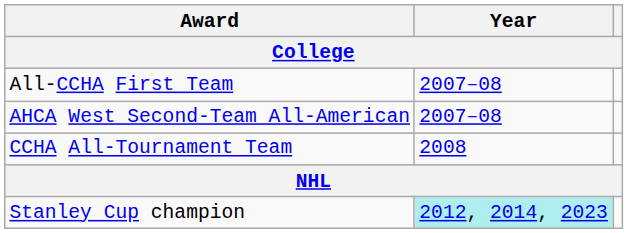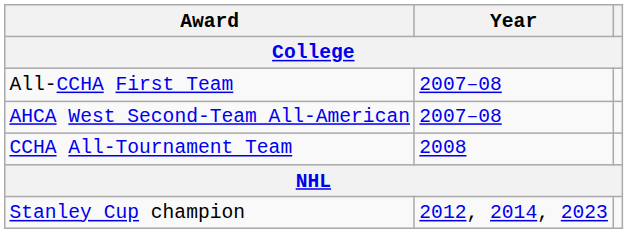Stanley Cup champion | Year: paleturquoise background -> no background
